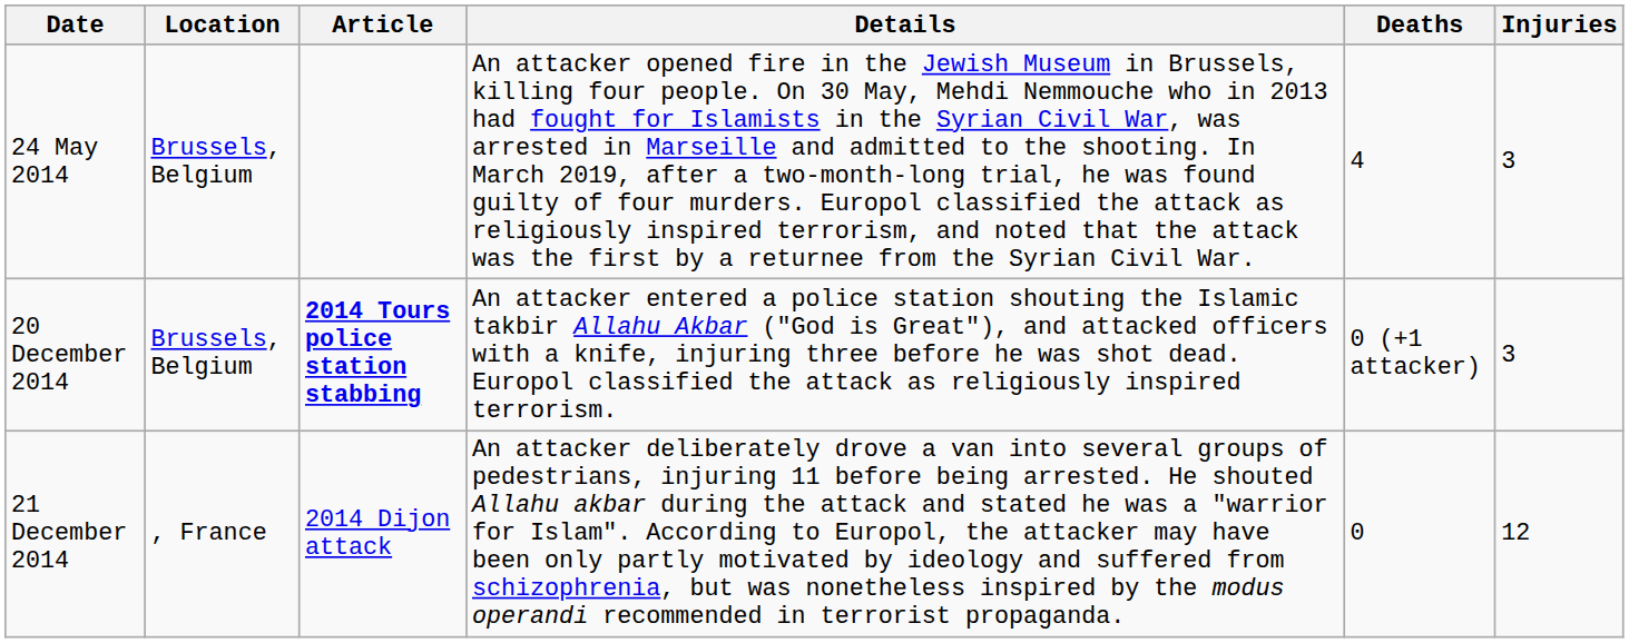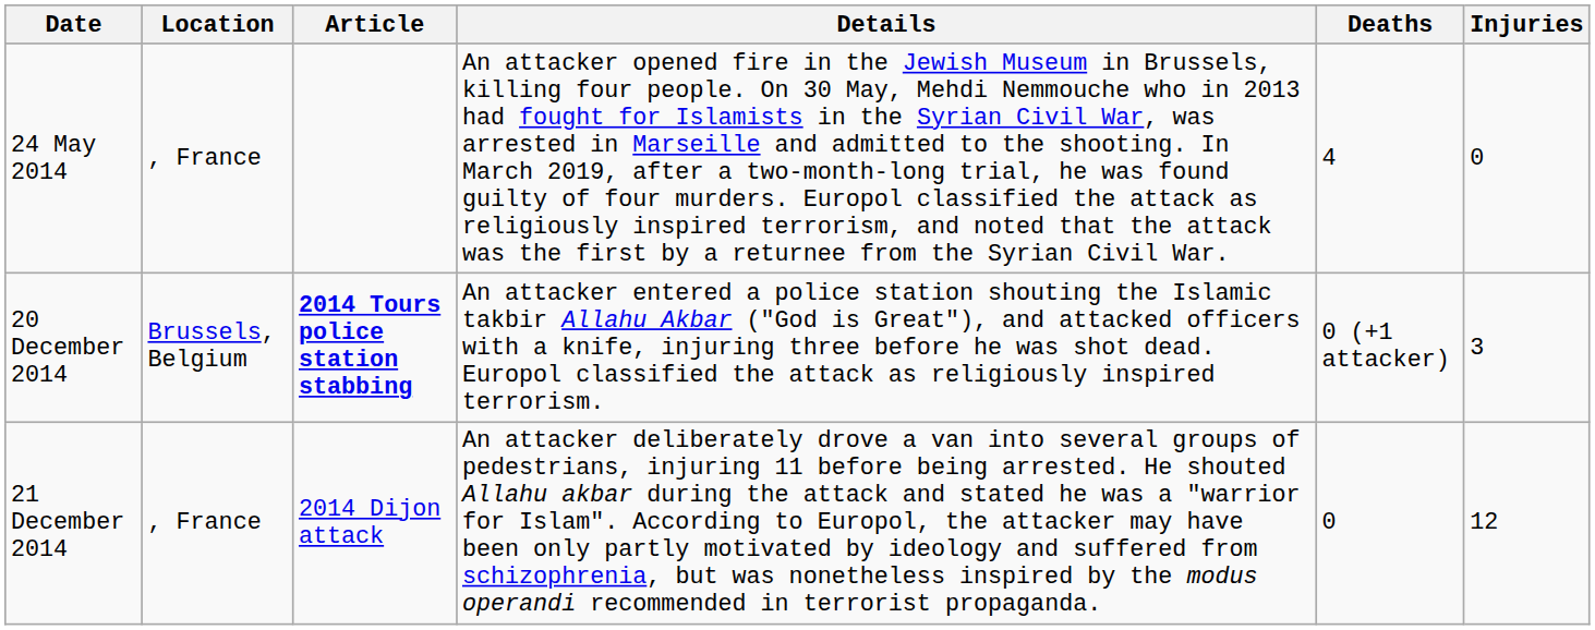24 May 2014 | Location: Brussels, Belgium -> , France
24 May 2014 | Injuries: 3 -> 0
